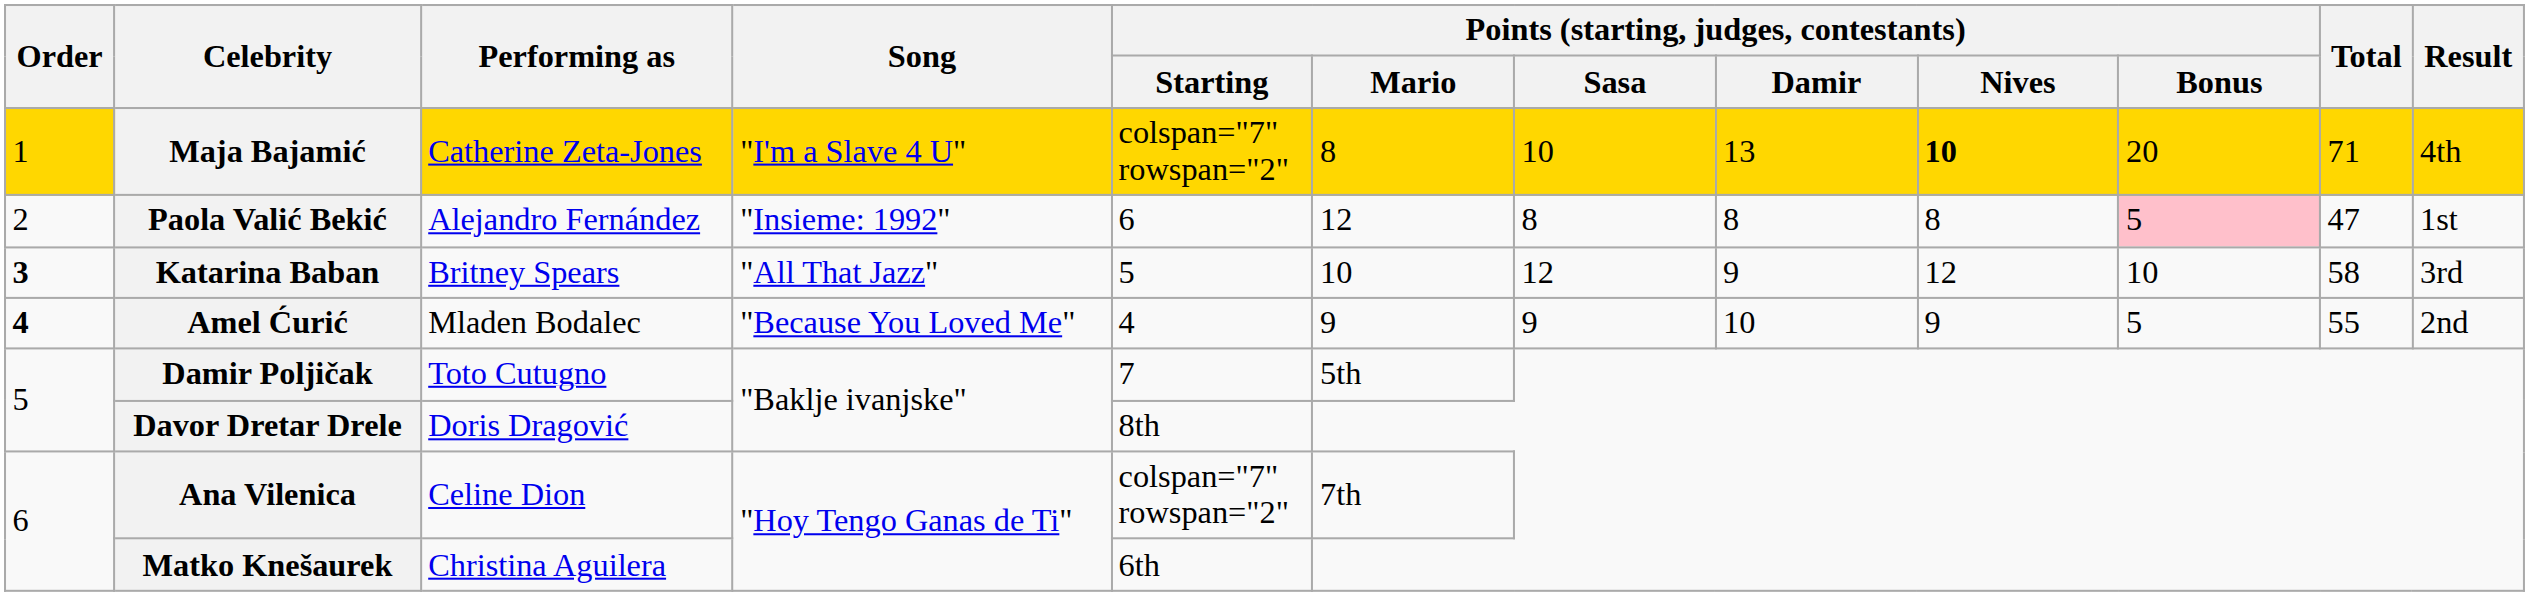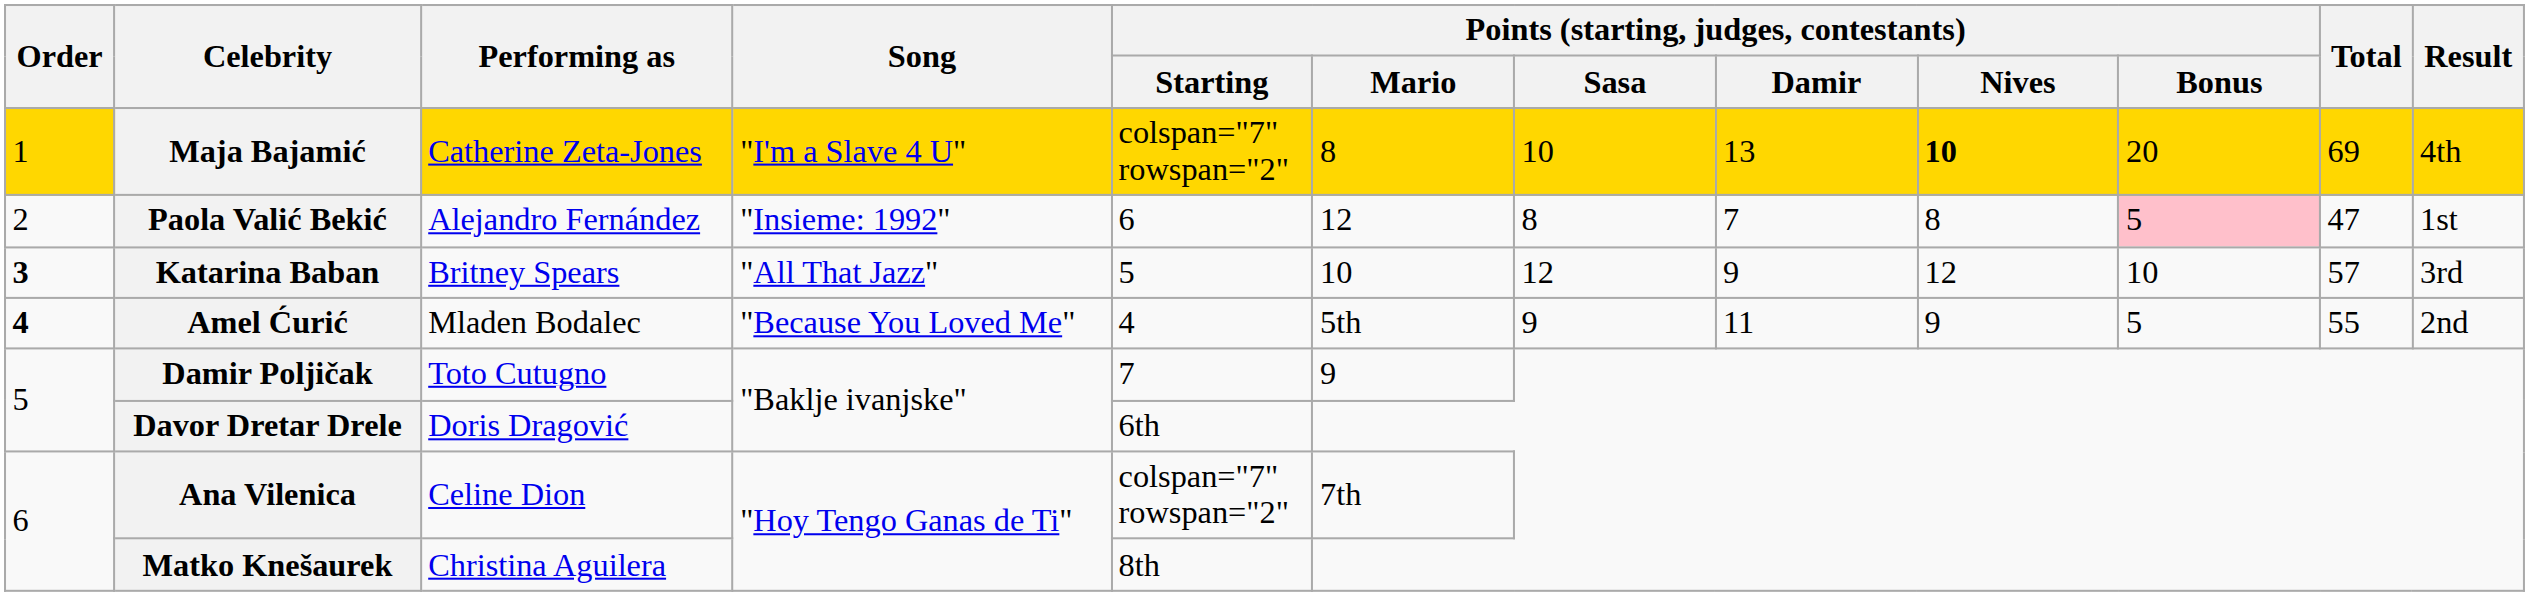Maja Bajamić | Total: 71 -> 69
Paola Valić Bekić | Points (starting, judges, contestants) / Damir: 8 -> 7
Katarina Baban | Total: 58 -> 57
Amel Ćurić | Points (starting, judges, contestants) / Mario: 9 -> 5th
Amel Ćurić | Points (starting, judges, contestants) / Damir: 10 -> 11
Damir Poljičak | Points (starting, judges, contestants) / Mario: 5th -> 9
Davor Dretar Drele | Points (starting, judges, contestants) / Starting: 8th -> 6th
Matko Knešaurek | Points (starting, judges, contestants) / Starting: 6th -> 8th
